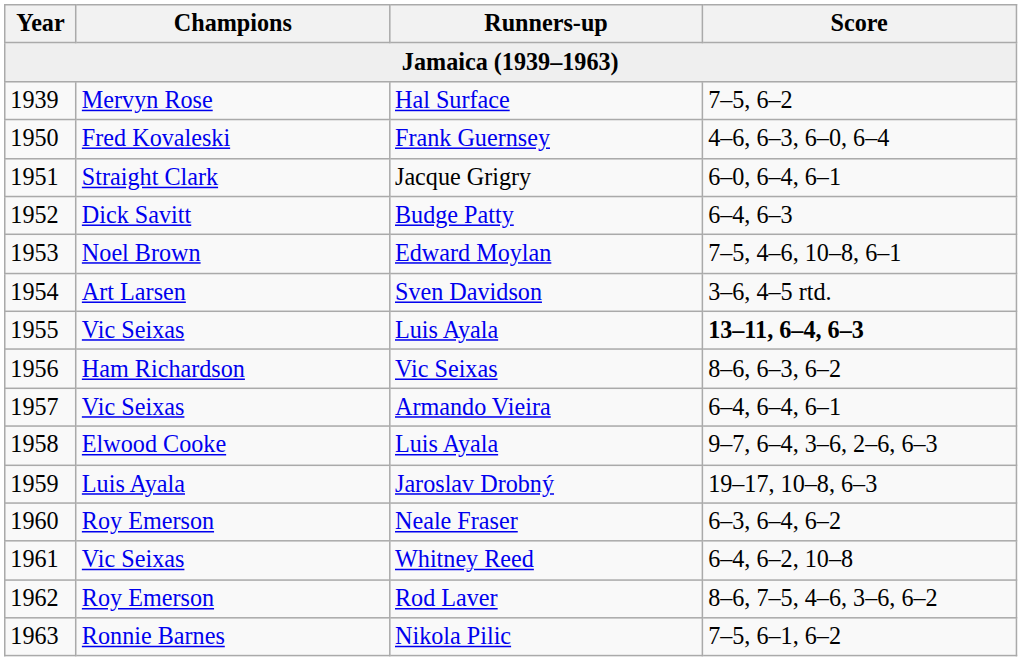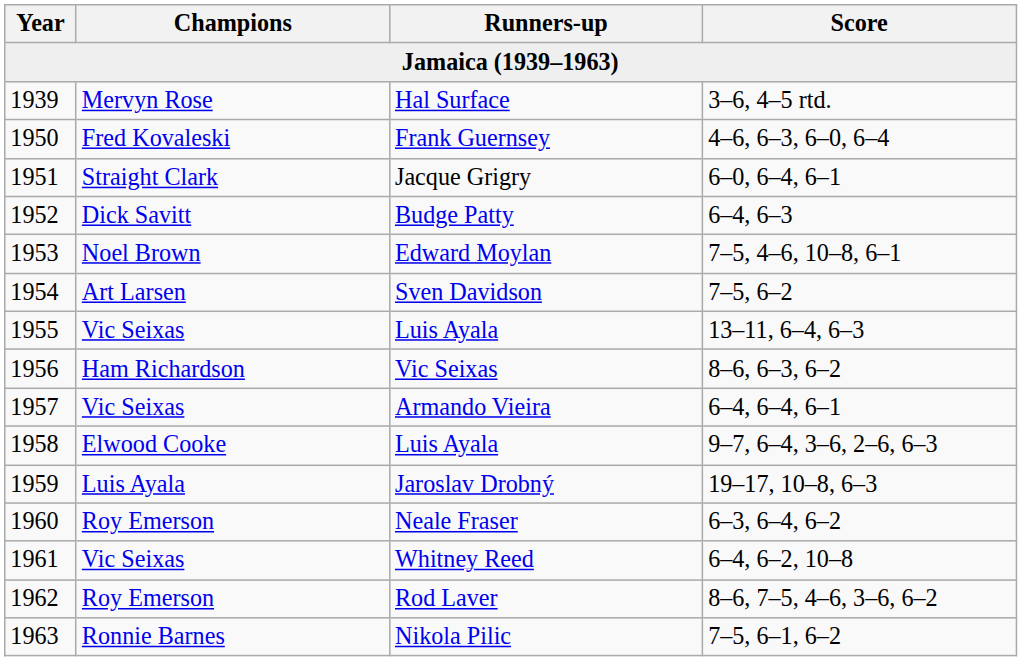Hal Surface | Score: 7–5, 6–2 -> 3–6, 4–5 rtd.
Sven Davidson | Score: 3–6, 4–5 rtd. -> 7–5, 6–2
1955 / Luis Ayala | Score: bold -> normal
